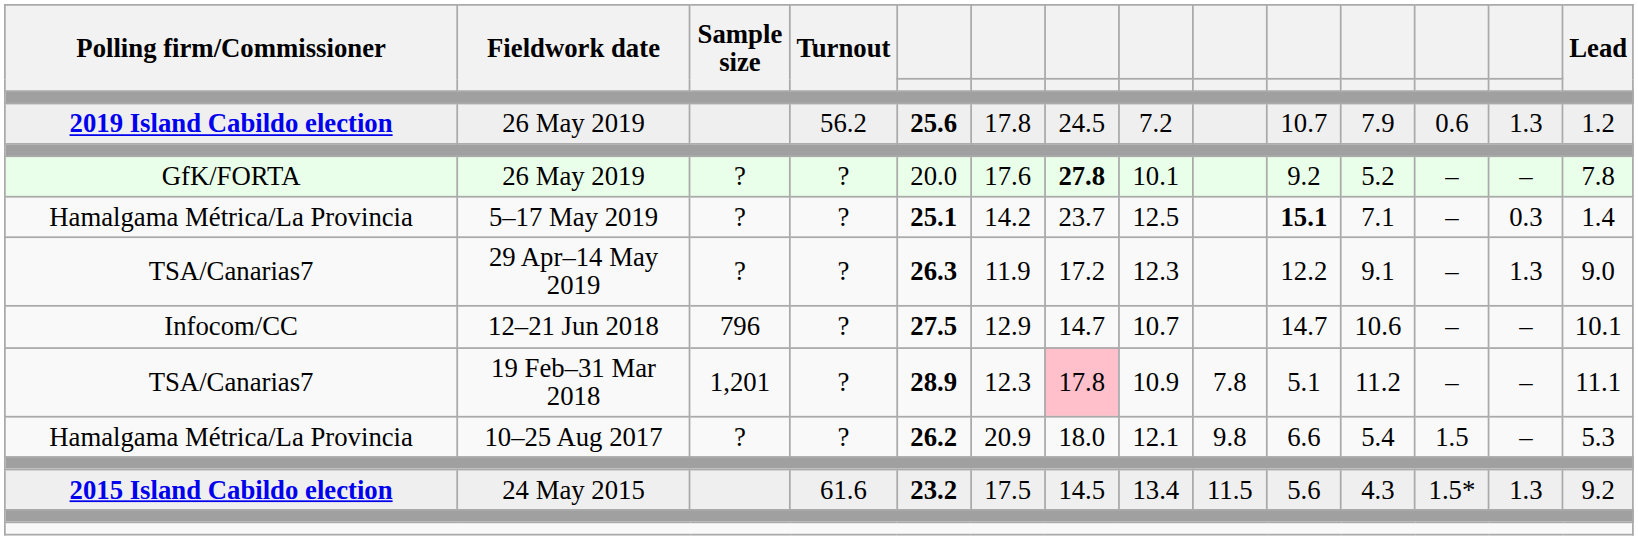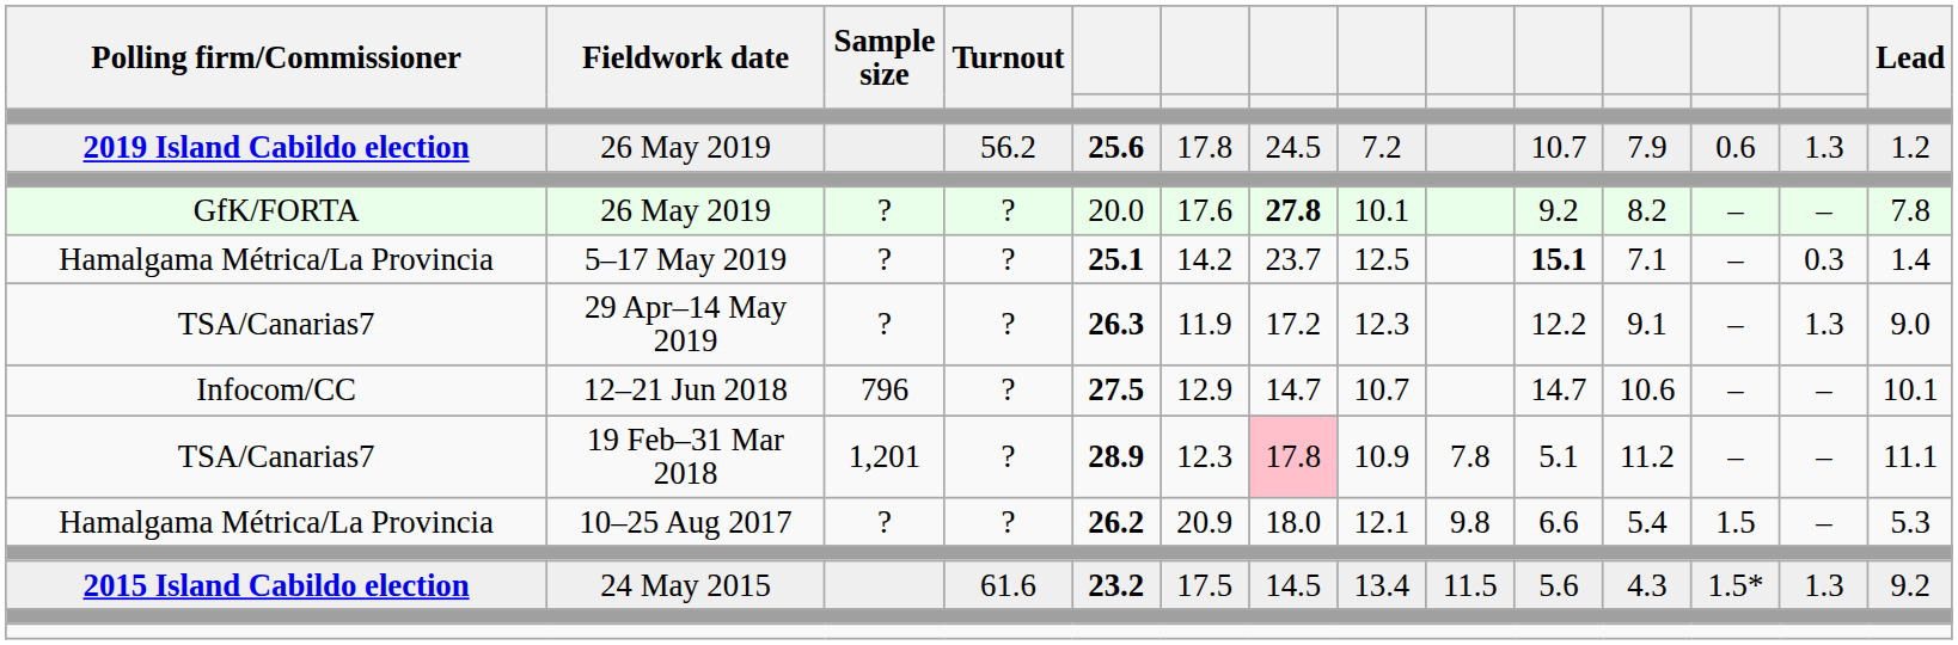GfK/FORTA / 26 May 2019 | column 11: 5.2 -> 8.2
